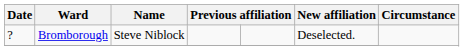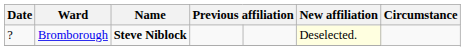Bromborough | Name: normal -> bold
Bromborough | column 6: no background -> lightyellow background
